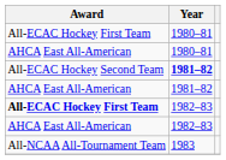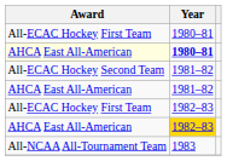row 3 | Award: no background -> lightyellow background
row 3 | Year: normal -> bold
row 4 | Year: bold -> normal
row 6 | Award: bold -> normal
row 7 | Year: no background -> gold background
